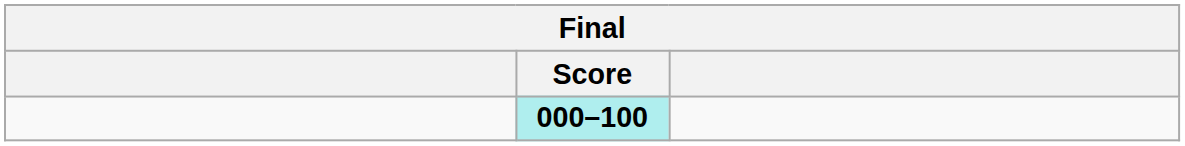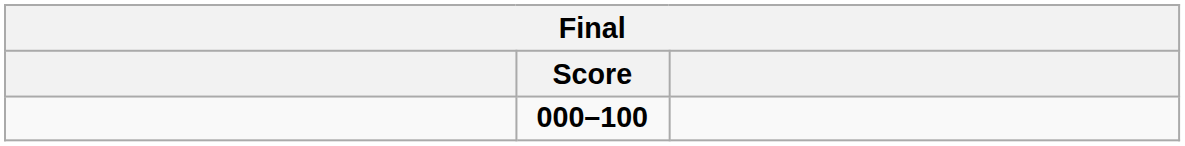row 3 | Score: paleturquoise background -> no background
